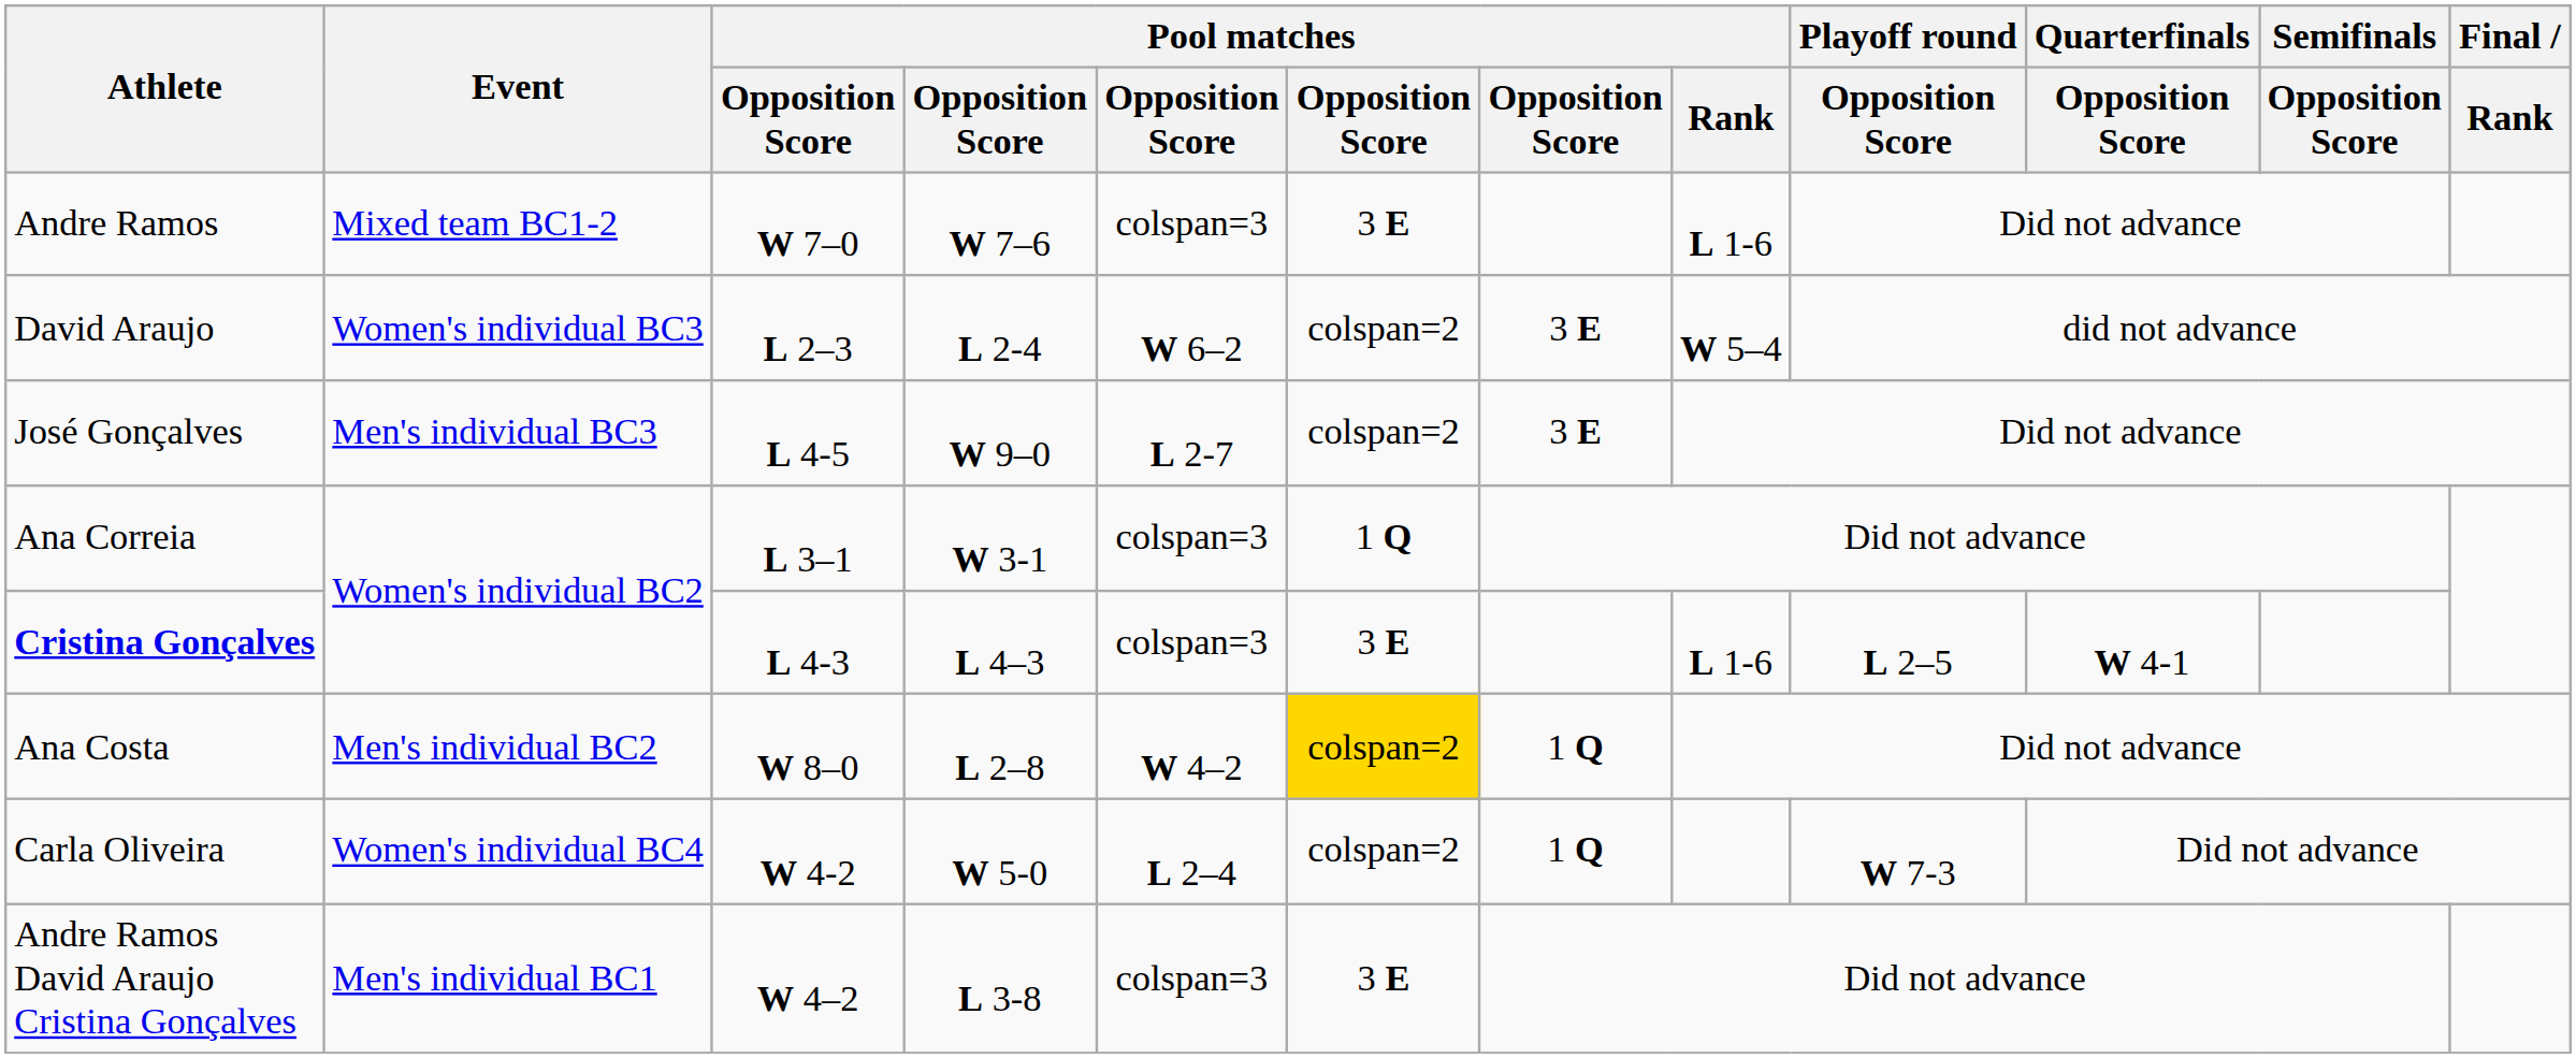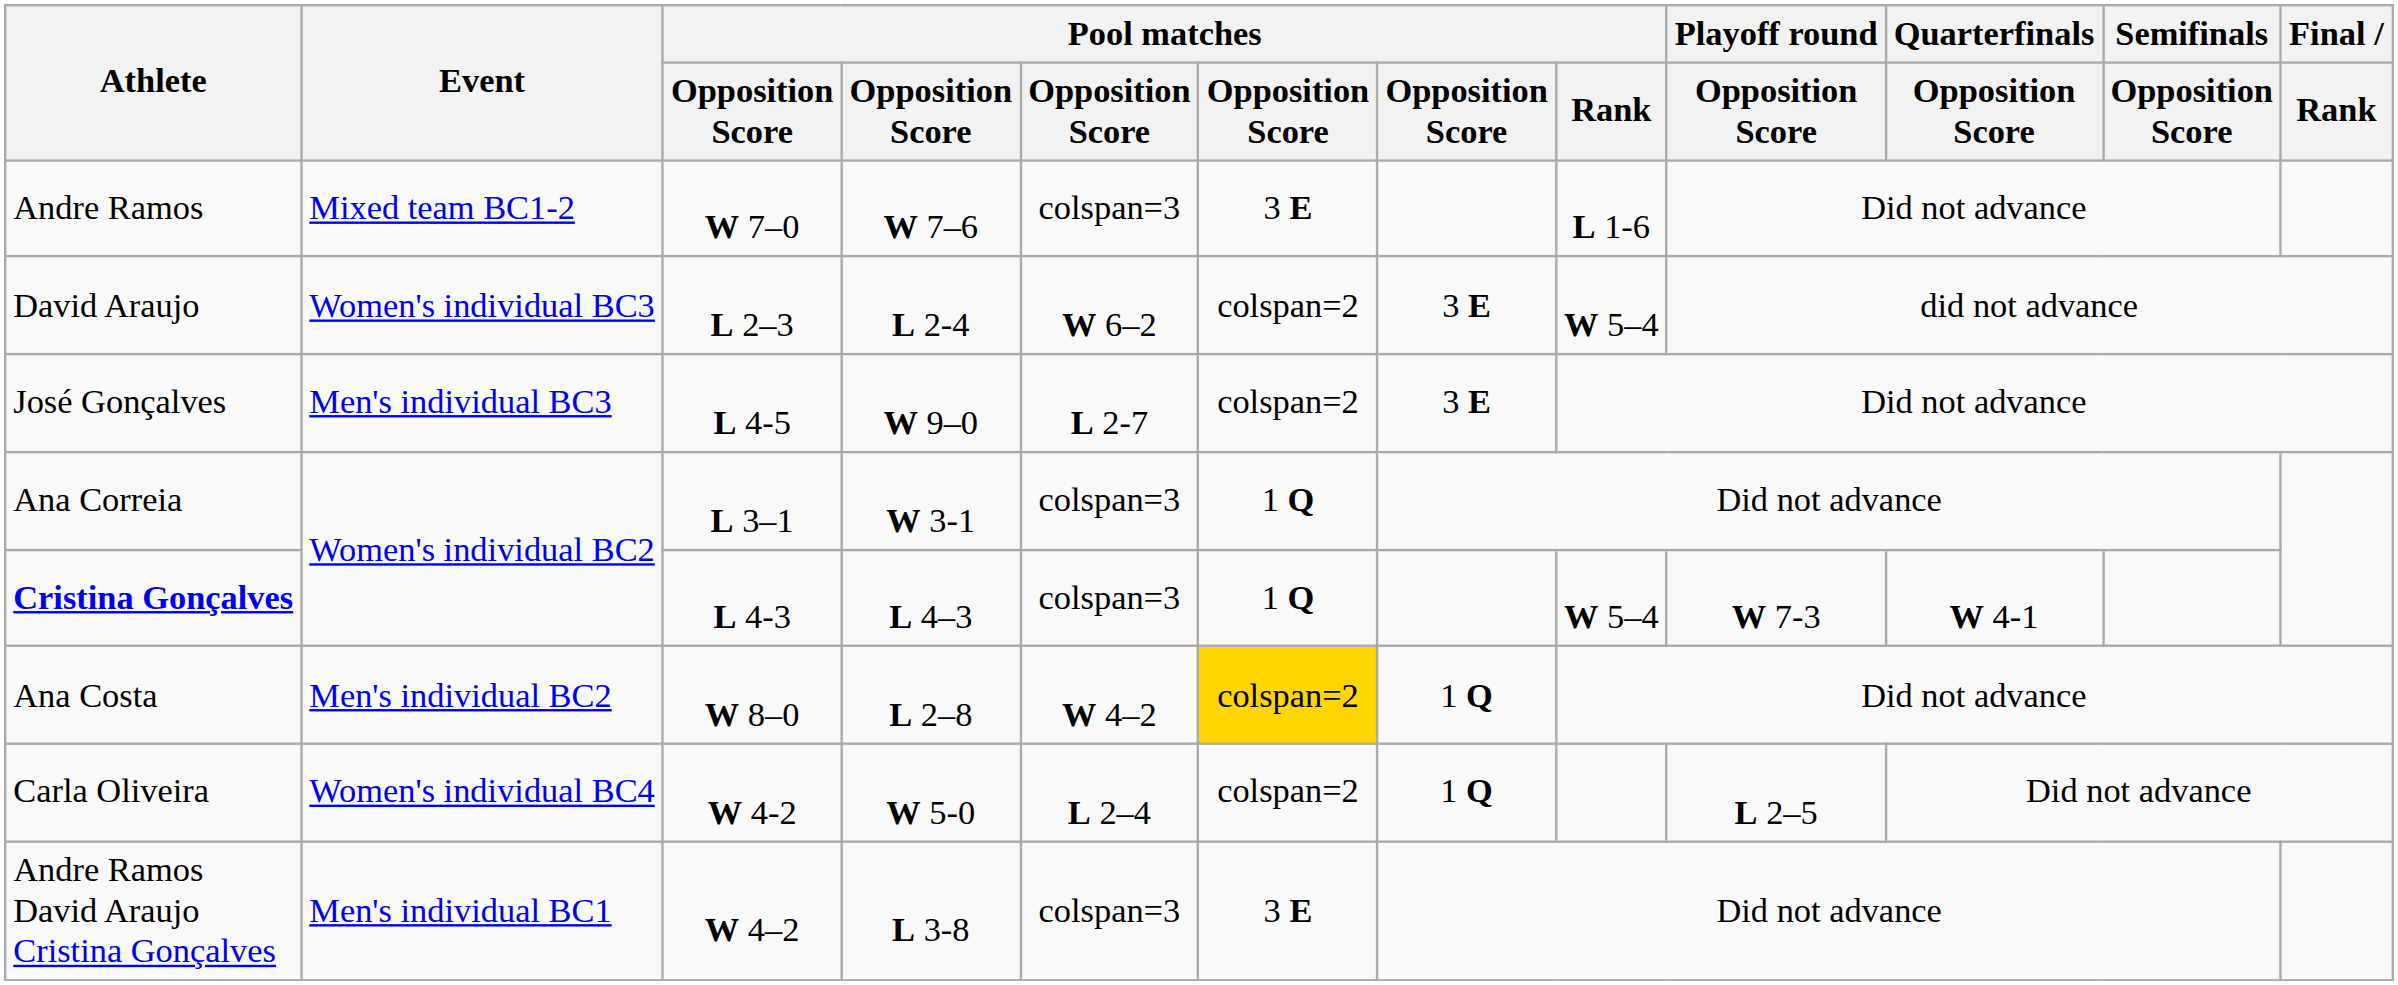Cristina Gonçalves | column 6: 3 E -> 1 Q
Cristina Gonçalves | Pool matches / Rank: L 1-6 -> W 5–4
Cristina Gonçalves | Playoff round / Opposition Score: L 2–5 -> W 7-3
Carla Oliveira | Playoff round / Opposition Score: W 7-3 -> L 2–5
